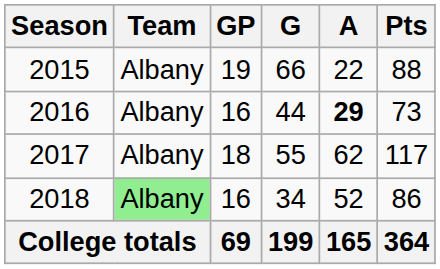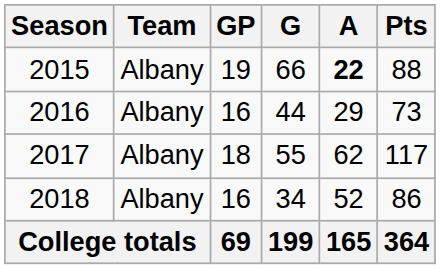2015 | A: normal -> bold
2016 | A: bold -> normal
2018 | Team: lightgreen background -> no background
